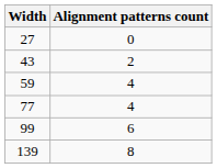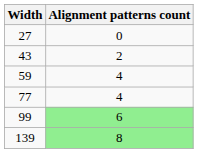99 | Alignment patterns count: no background -> lightgreen background
139 | Alignment patterns count: no background -> lightgreen background
